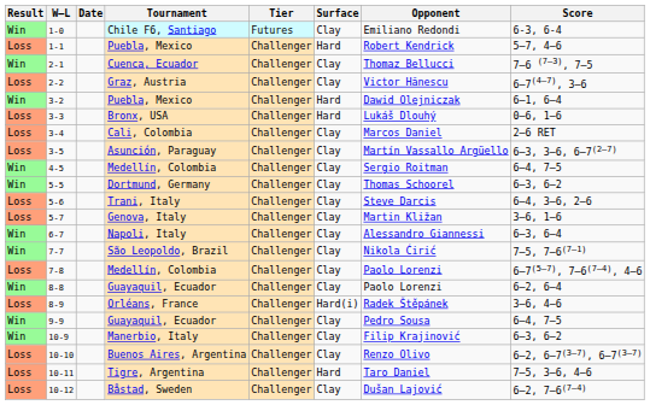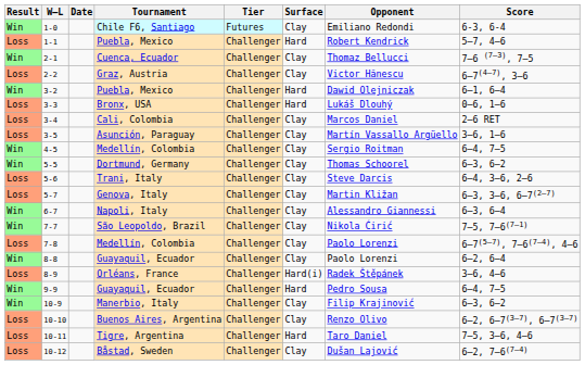3-5 | Score: 6–3, 3–6, 6–7(2–7) -> 3–6, 1–6
5-7 | Score: 3–6, 1–6 -> 6–3, 3–6, 6–7(2–7)
9-9 | Surface: Clay -> Hard
